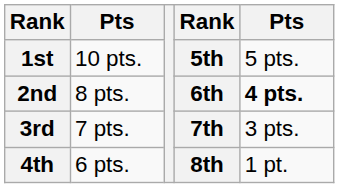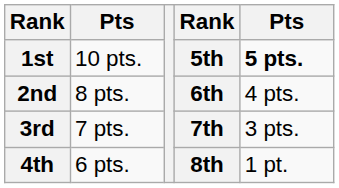1st | column 5: normal -> bold
2nd | column 5: bold -> normal
